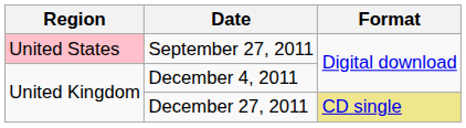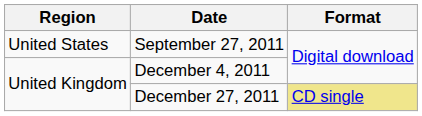September 27, 2011 | Region: pink background -> no background
